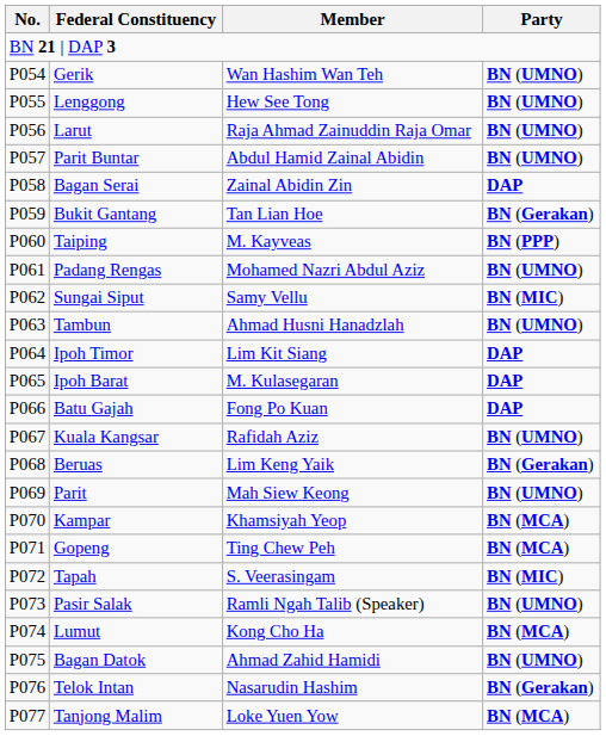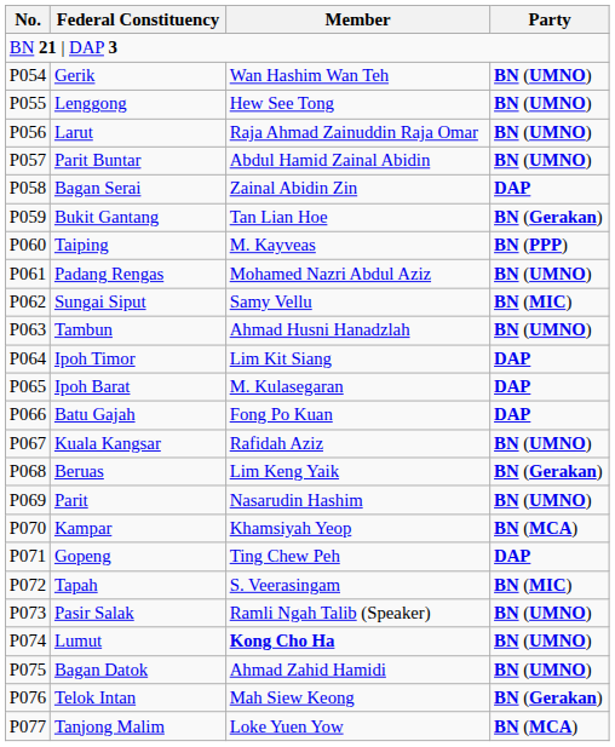Parit | Member: Mah Siew Keong -> Nasarudin Hashim
Gopeng | Party: BN (MCA) -> DAP
Lumut | Member: normal -> bold
Lumut | Party: BN (MCA) -> BN (UMNO)
Telok Intan | Member: Nasarudin Hashim -> Mah Siew Keong
